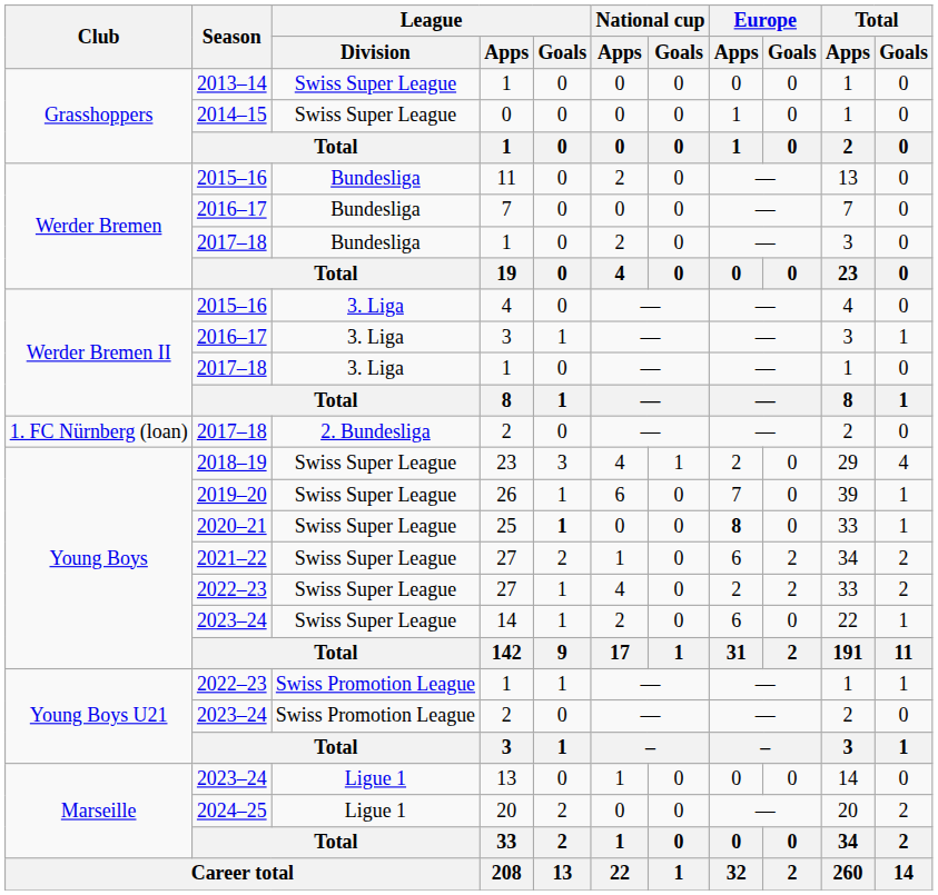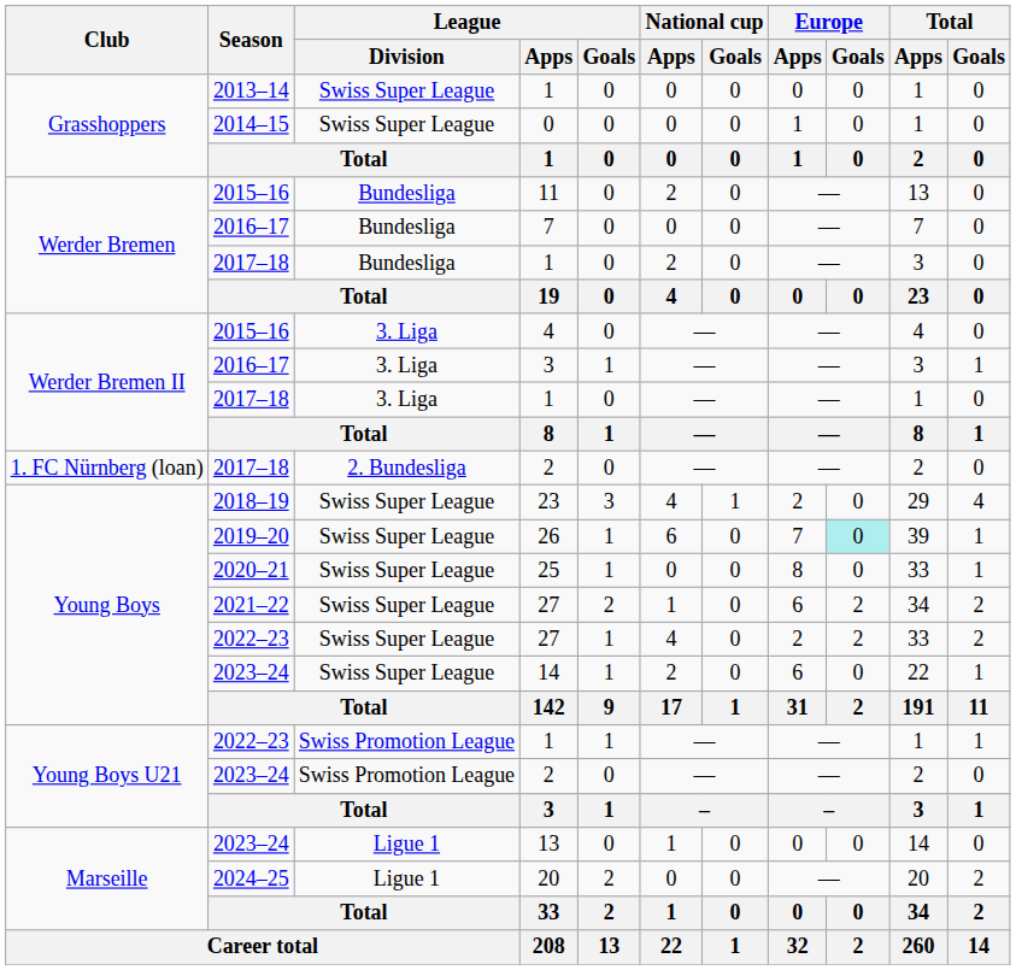26 | Europe / Goals: no background -> paleturquoise background
25 | League / Goals: bold -> normal
25 | Europe / Apps: bold -> normal
